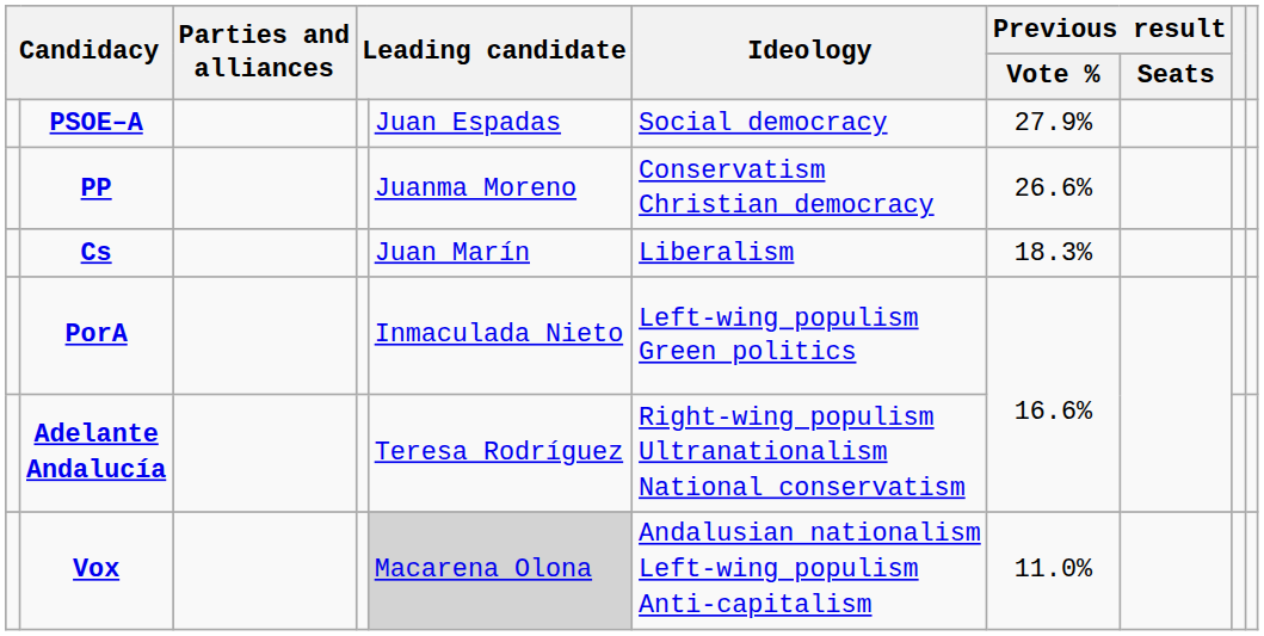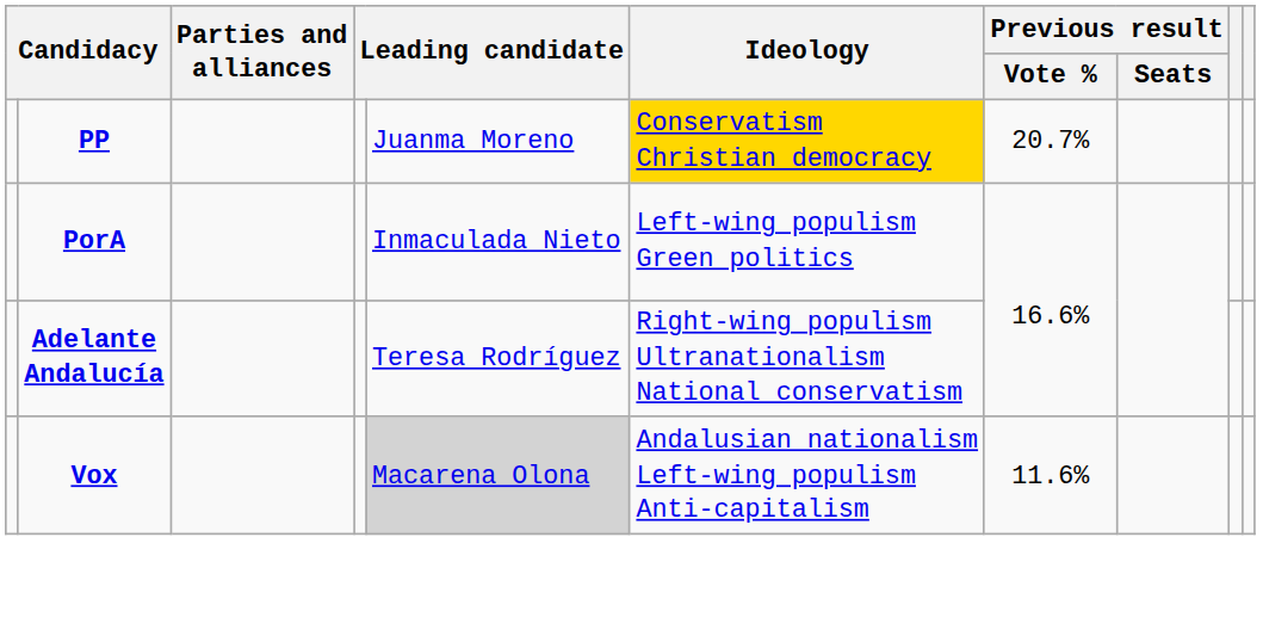- row: PSOE–A | Juan Espadas | Social democracy | 27.9%
PP | Ideology: no background -> gold background
PP | Previous result / Vote %: 26.6% -> 20.7%
- row: Cs | Juan Marín | Liberalism | 18.3%
Vox | Previous result / Vote %: 11.0% -> 11.6%
